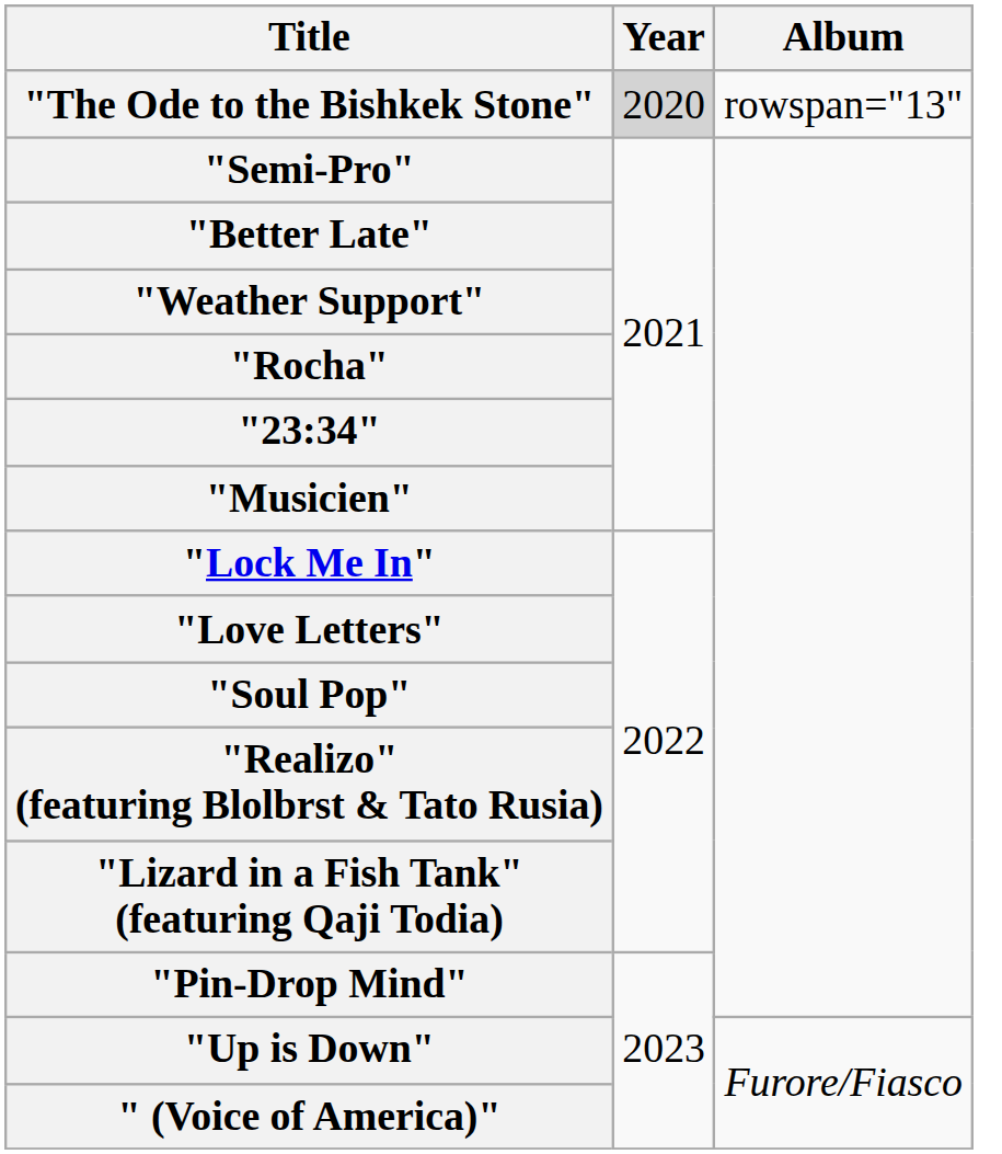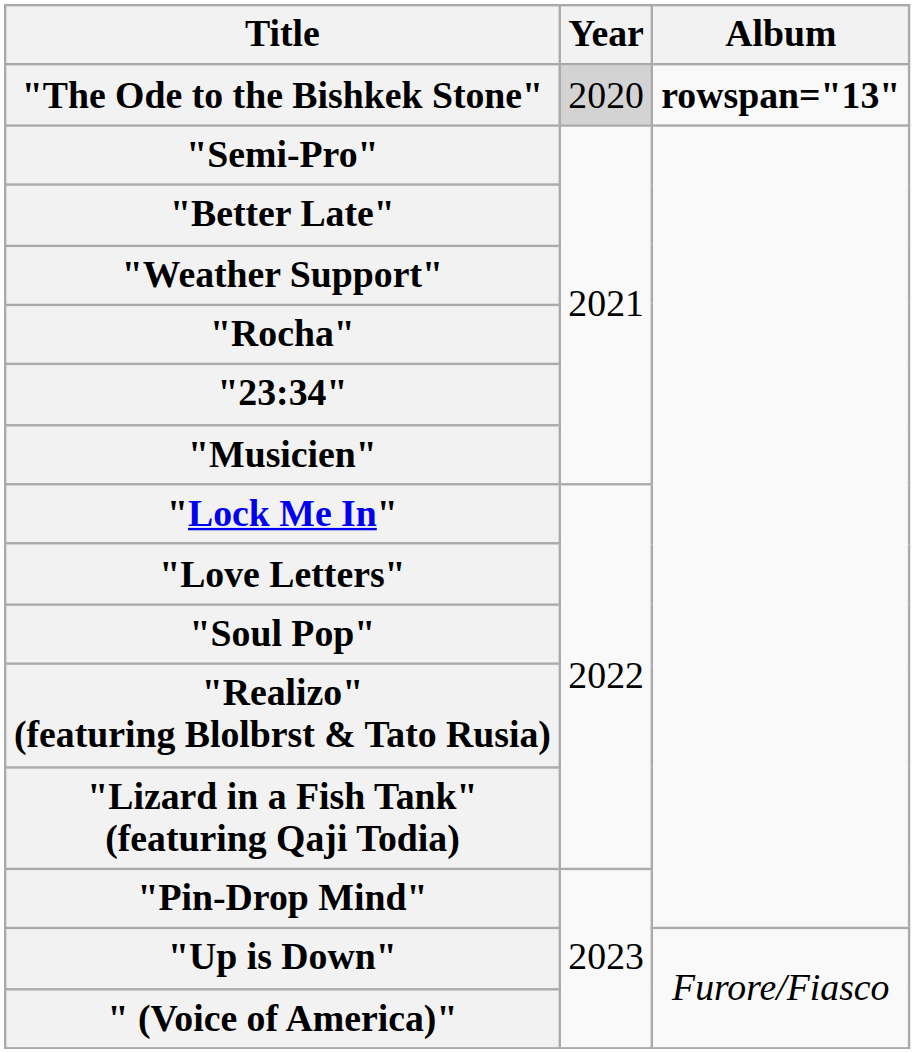"The Ode to the Bishkek Stone" | Album: normal -> bold
